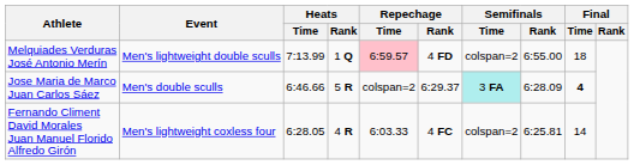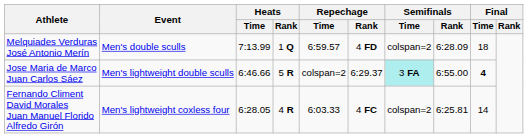Melquiades Verduras José Antonio Merín | Event: Men's lightweight double sculls -> Men's double sculls
Melquiades Verduras José Antonio Merín | Repechage / Time: pink background -> no background
Melquiades Verduras José Antonio Merín | Semifinals / Rank: 6:55.00 -> 6:28.09
Jose Maria de Marco Juan Carlos Sáez | Event: Men's double sculls -> Men's lightweight double sculls
Jose Maria de Marco Juan Carlos Sáez | Semifinals / Rank: 6:28.09 -> 6:55.00
